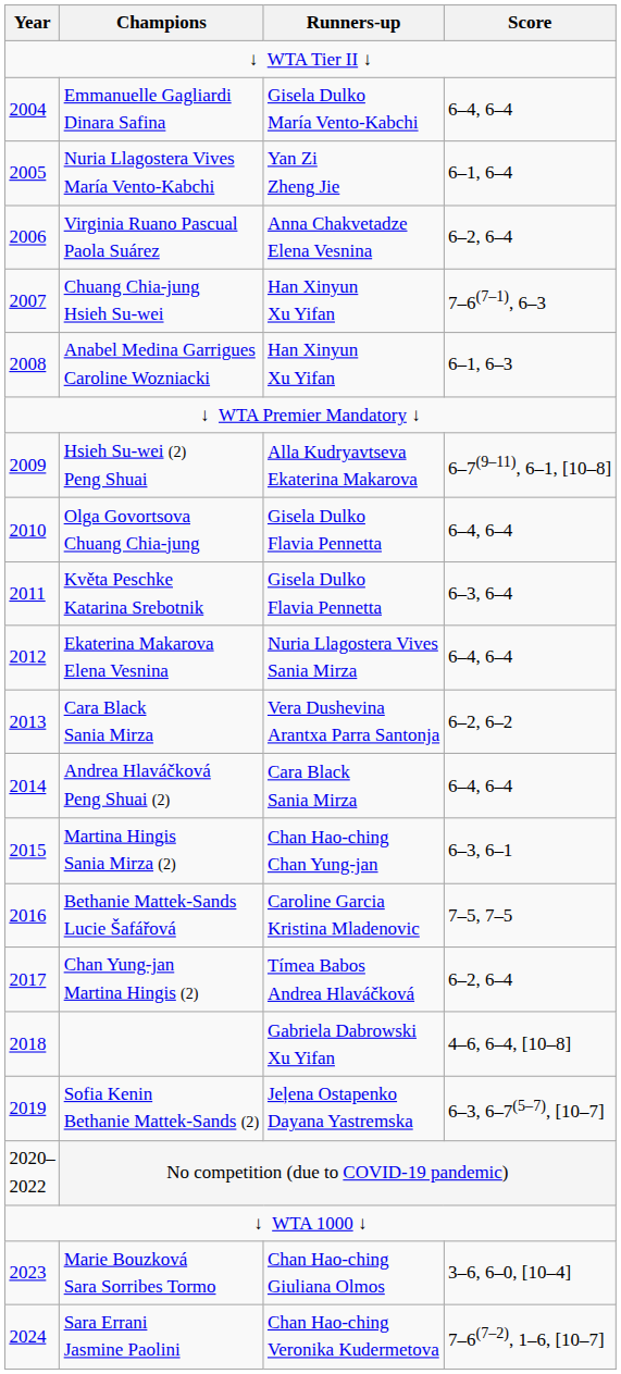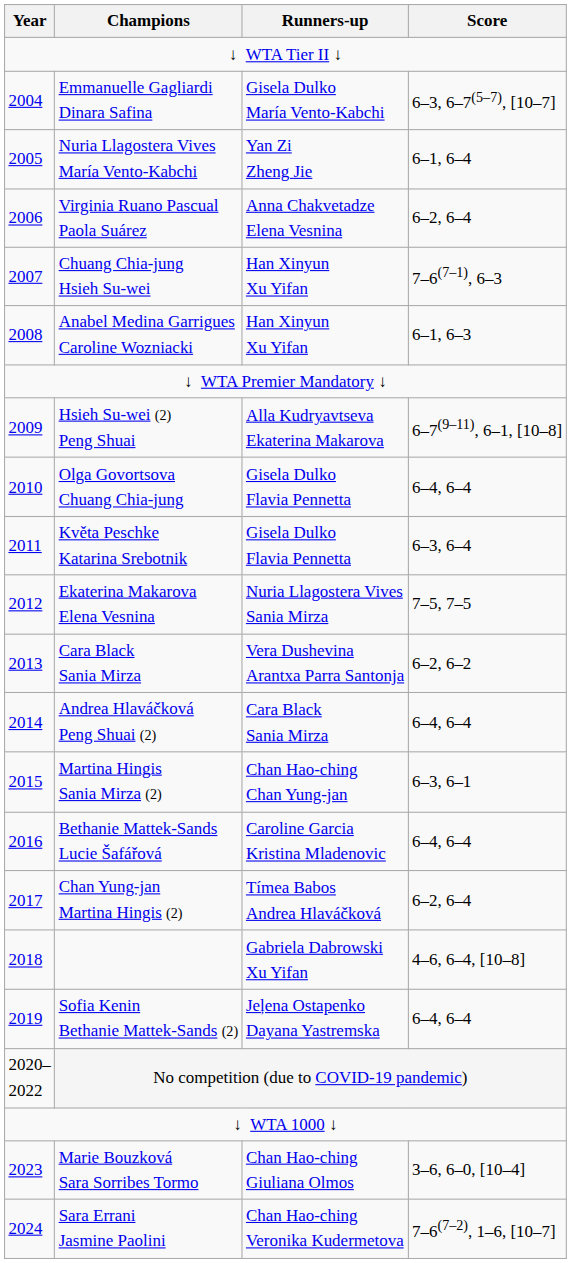Emmanuelle Gagliardi Dinara Safina | Score: 6–4, 6–4 -> 6–3, 6–7(5–7), [10–7]
Ekaterina Makarova Elena Vesnina | Score: 6–4, 6–4 -> 7–5, 7–5
Bethanie Mattek-Sands Lucie Šafářová | Score: 7–5, 7–5 -> 6–4, 6–4
Sofia Kenin Bethanie Mattek-Sands (2) | Score: 6–3, 6–7(5–7), [10–7] -> 6–4, 6–4
